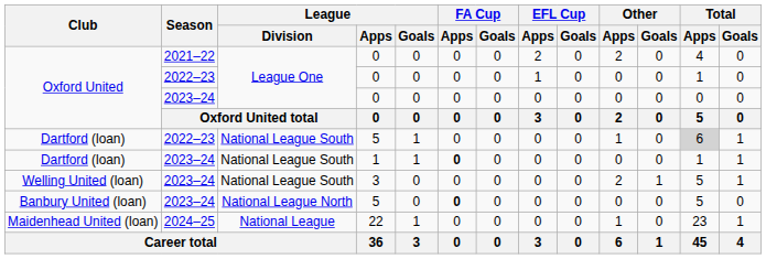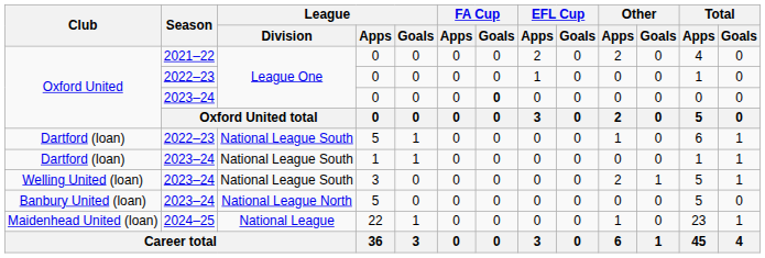Oxford United / 2023–24 | FA Cup / Goals: normal -> bold
Dartford (loan) / 2022–23 | Total / Apps: lightgrey background -> no background
Dartford (loan) / 2023–24 | FA Cup / Apps: bold -> normal
Banbury United (loan) | FA Cup / Apps: bold -> normal
